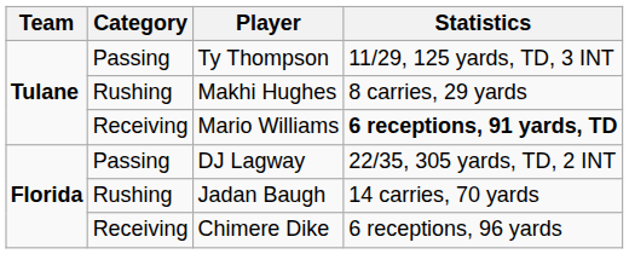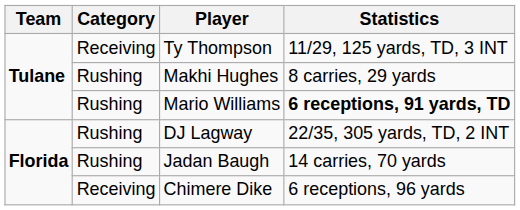Ty Thompson | Category: Passing -> Receiving
Mario Williams | Category: Receiving -> Rushing
DJ Lagway | Category: Passing -> Rushing
